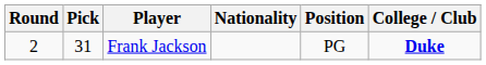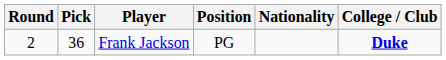columns swapped: Position <-> Nationality
Frank Jackson | Pick: 31 -> 36
